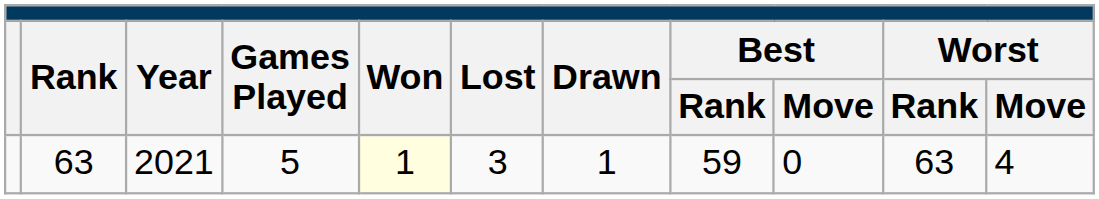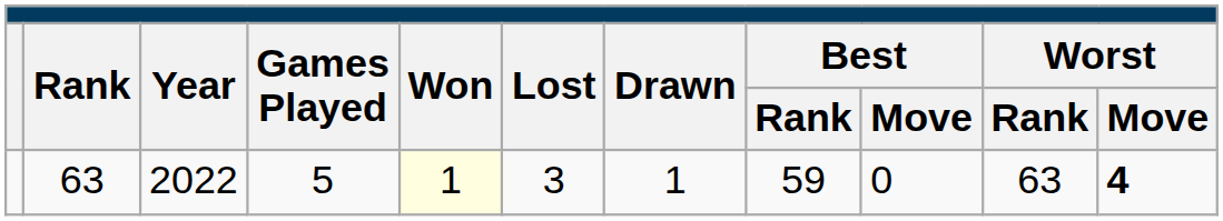row 4 | Year: 2021 -> 2022
row 4 | Worst / Move: normal -> bold
